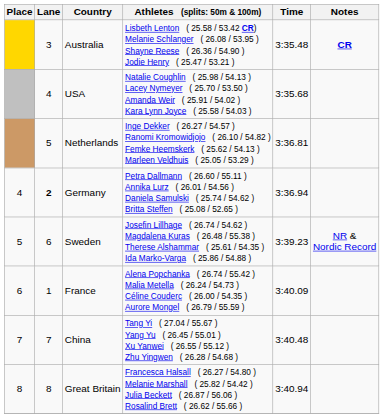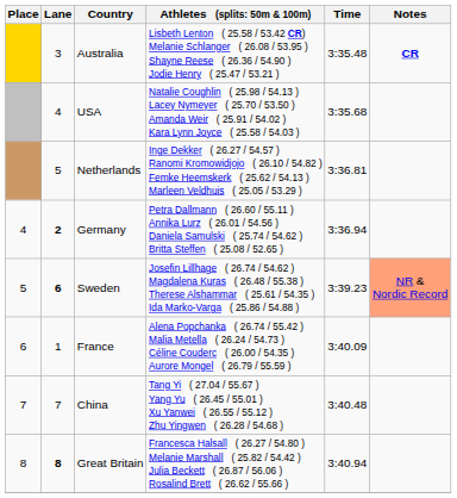Sweden | Lane: normal -> bold
Sweden | Notes: no background -> lightsalmon background
Great Britain | Lane: normal -> bold
